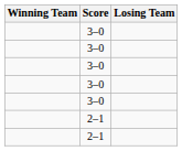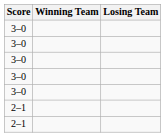columns swapped: Winning Team <-> Score
